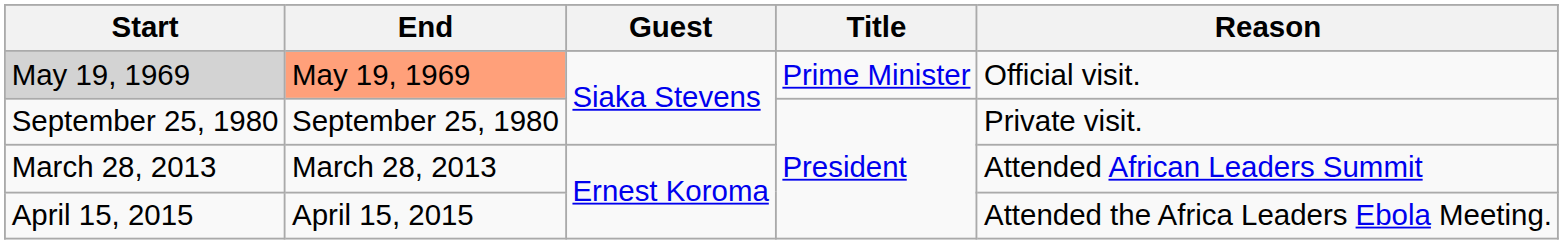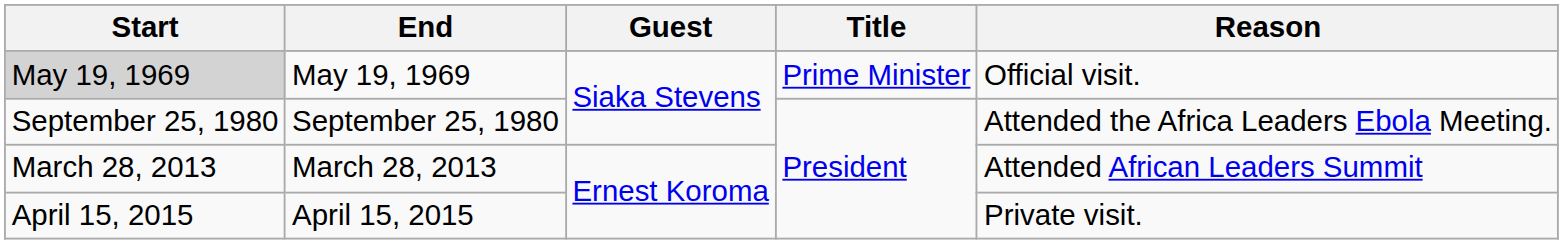row 2 | End: lightsalmon background -> no background
row 3 | Reason: Private visit. -> Attended the Africa Leaders Ebola Meeting.
row 5 | Reason: Attended the Africa Leaders Ebola Meeting. -> Private visit.
